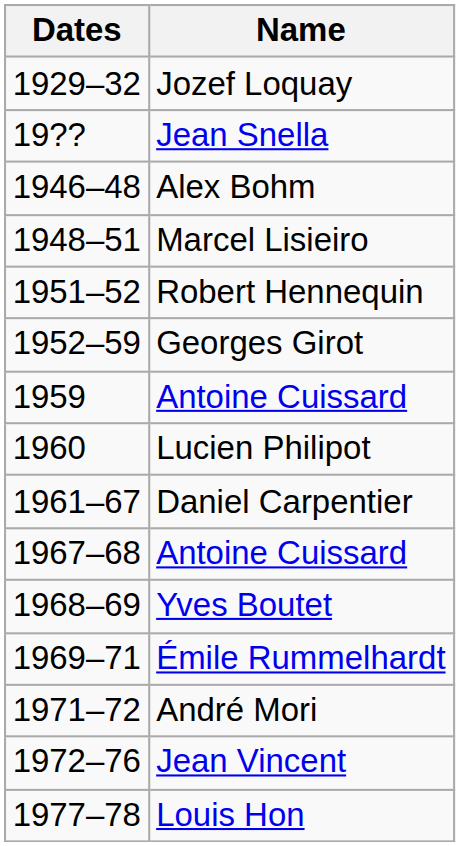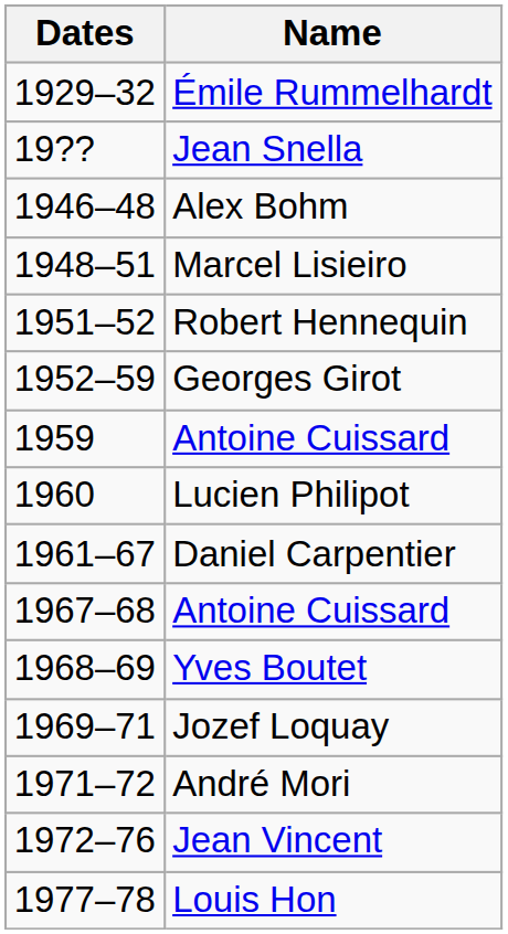row 2 | Name: Jozef Loquay -> Émile Rummelhardt
row 13 | Name: Émile Rummelhardt -> Jozef Loquay
